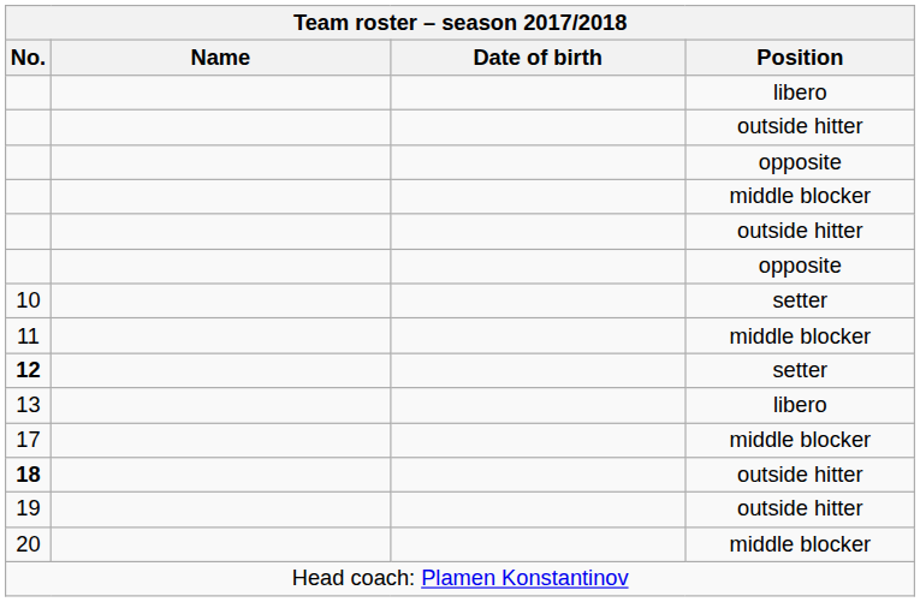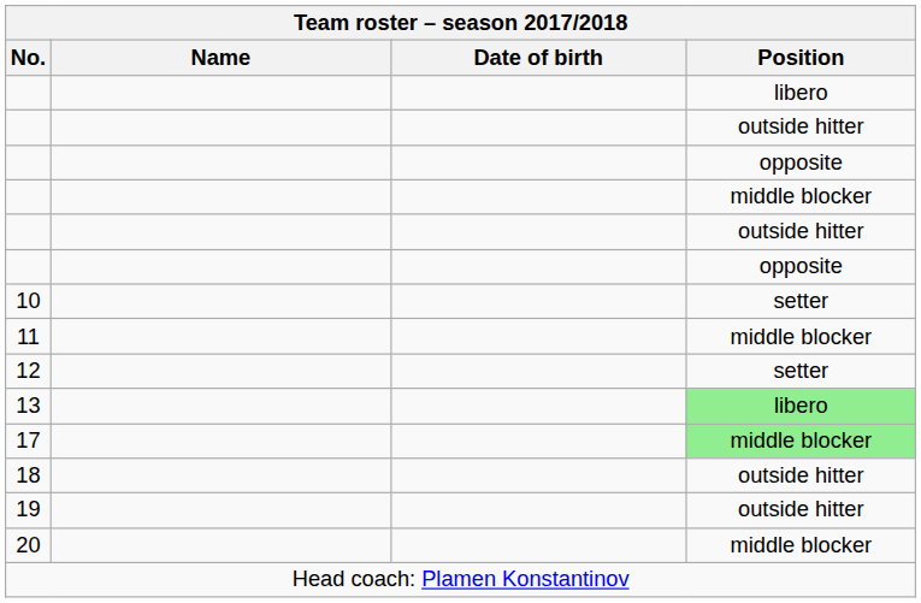12 | No.: bold -> normal
13 | Position: no background -> lightgreen background
17 | Position: no background -> lightgreen background
18 | No.: bold -> normal
